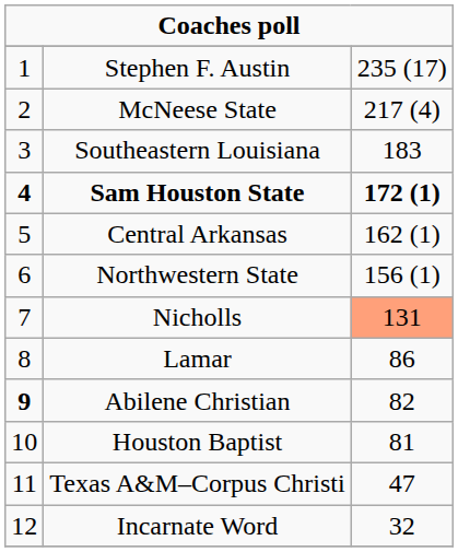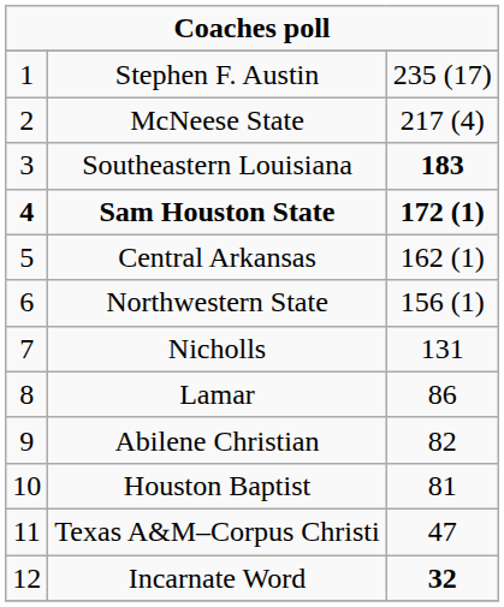Southeastern Louisiana | column 3: normal -> bold
Nicholls | column 3: lightsalmon background -> no background
Abilene Christian | column 1: bold -> normal
Incarnate Word | column 3: normal -> bold
